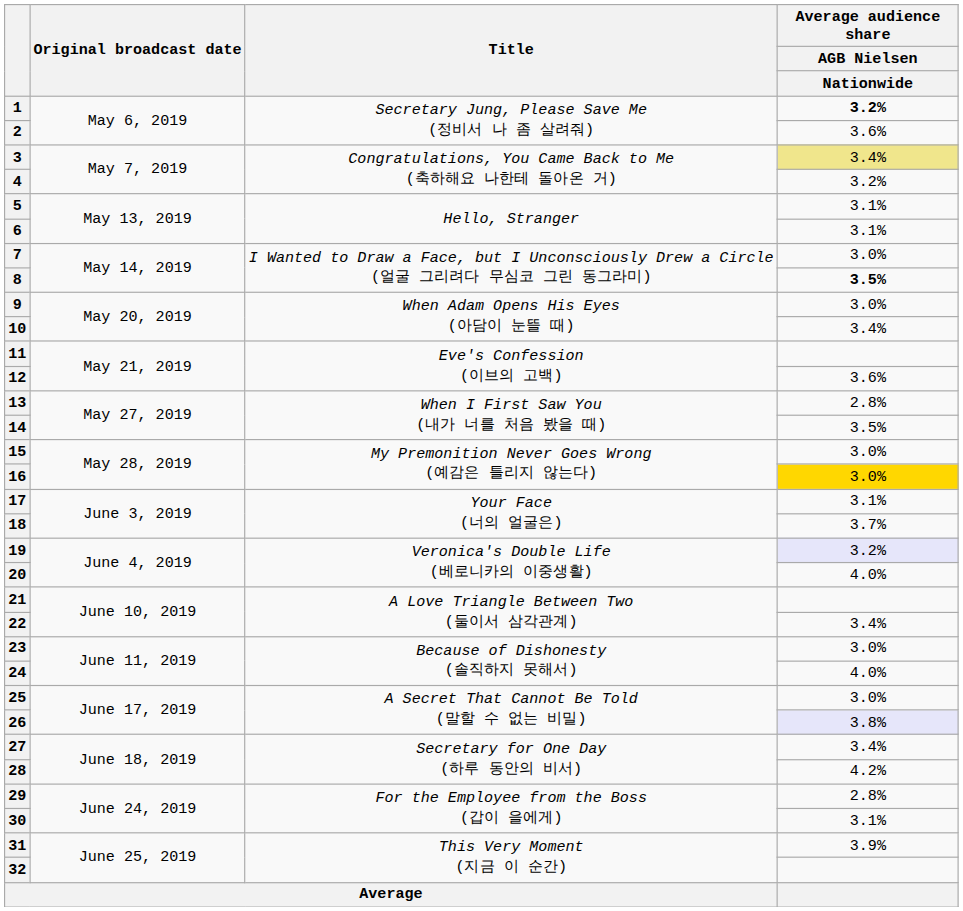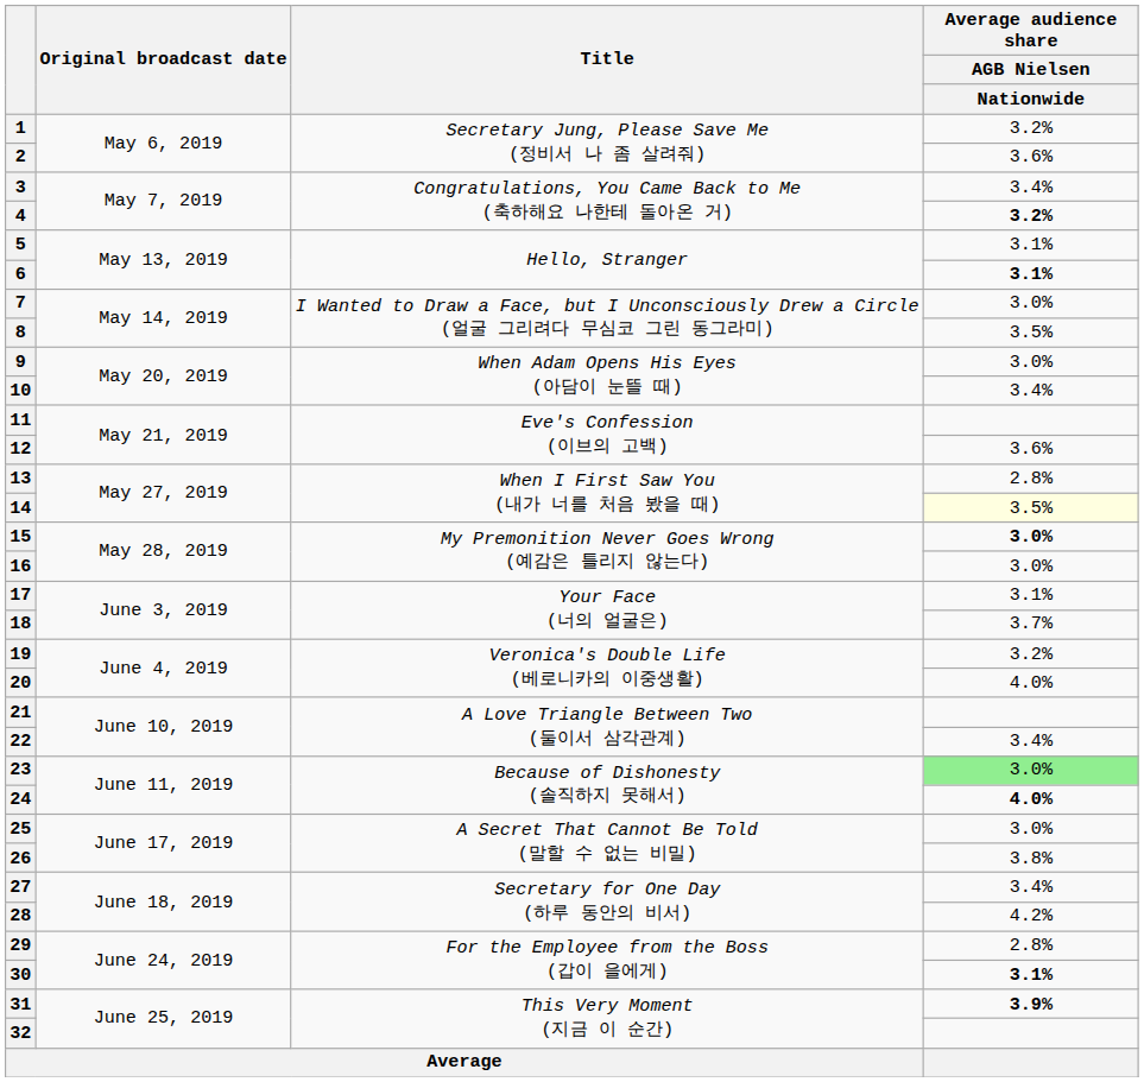1 | Average audience share / AGB Nielsen / Nationwide: bold -> normal
3 | Average audience share / AGB Nielsen / Nationwide: khaki background -> no background
4 | Average audience share / AGB Nielsen / Nationwide: normal -> bold
6 | Average audience share / AGB Nielsen / Nationwide: normal -> bold
8 | Average audience share / AGB Nielsen / Nationwide: bold -> normal
14 | Average audience share / AGB Nielsen / Nationwide: no background -> lightyellow background
15 | Average audience share / AGB Nielsen / Nationwide: normal -> bold
16 | Average audience share / AGB Nielsen / Nationwide: gold background -> no background
19 | Average audience share / AGB Nielsen / Nationwide: lavender background -> no background
23 | Average audience share / AGB Nielsen / Nationwide: no background -> lightgreen background
24 | Average audience share / AGB Nielsen / Nationwide: normal -> bold
26 | Average audience share / AGB Nielsen / Nationwide: lavender background -> no background
30 | Average audience share / AGB Nielsen / Nationwide: normal -> bold
31 | Average audience share / AGB Nielsen / Nationwide: normal -> bold
